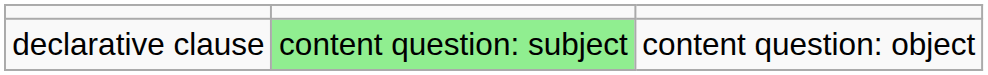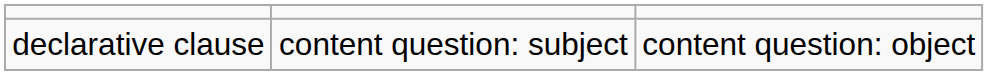declarative clause | column 2: lightgreen background -> no background
